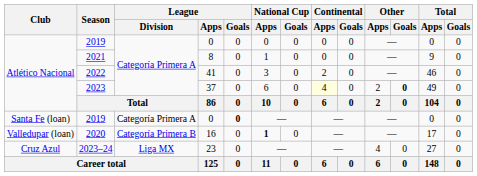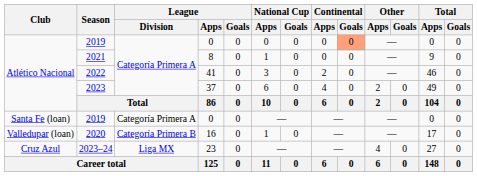Atlético Nacional / 2019 | Continental / Goals: no background -> lightsalmon background
2023 | Continental / Apps: lightyellow background -> no background
2023 | Other / Goals: bold -> normal
Santa Fe (loan) / 2019 | League / Goals: bold -> normal
2020 | National Cup / Apps: bold -> normal
